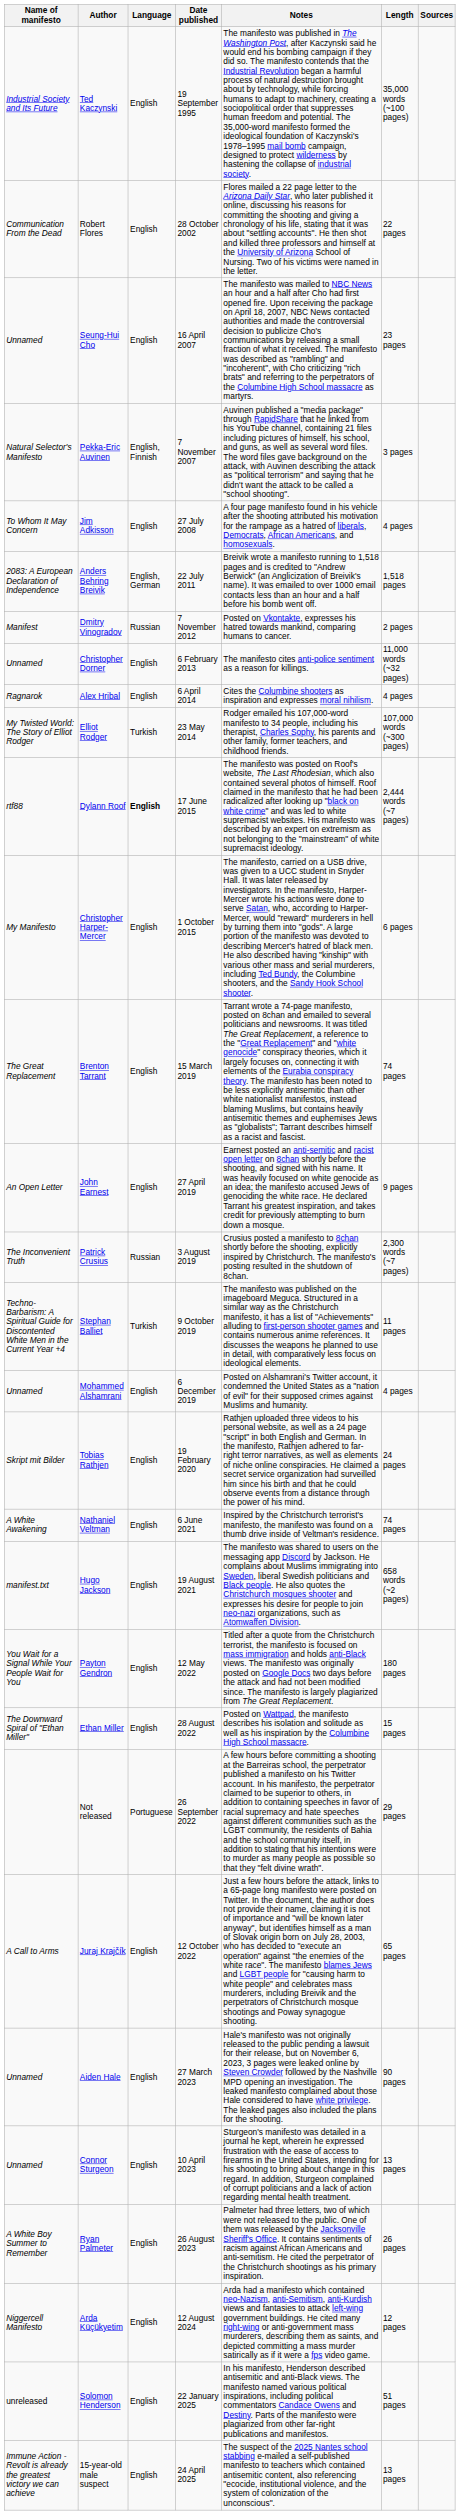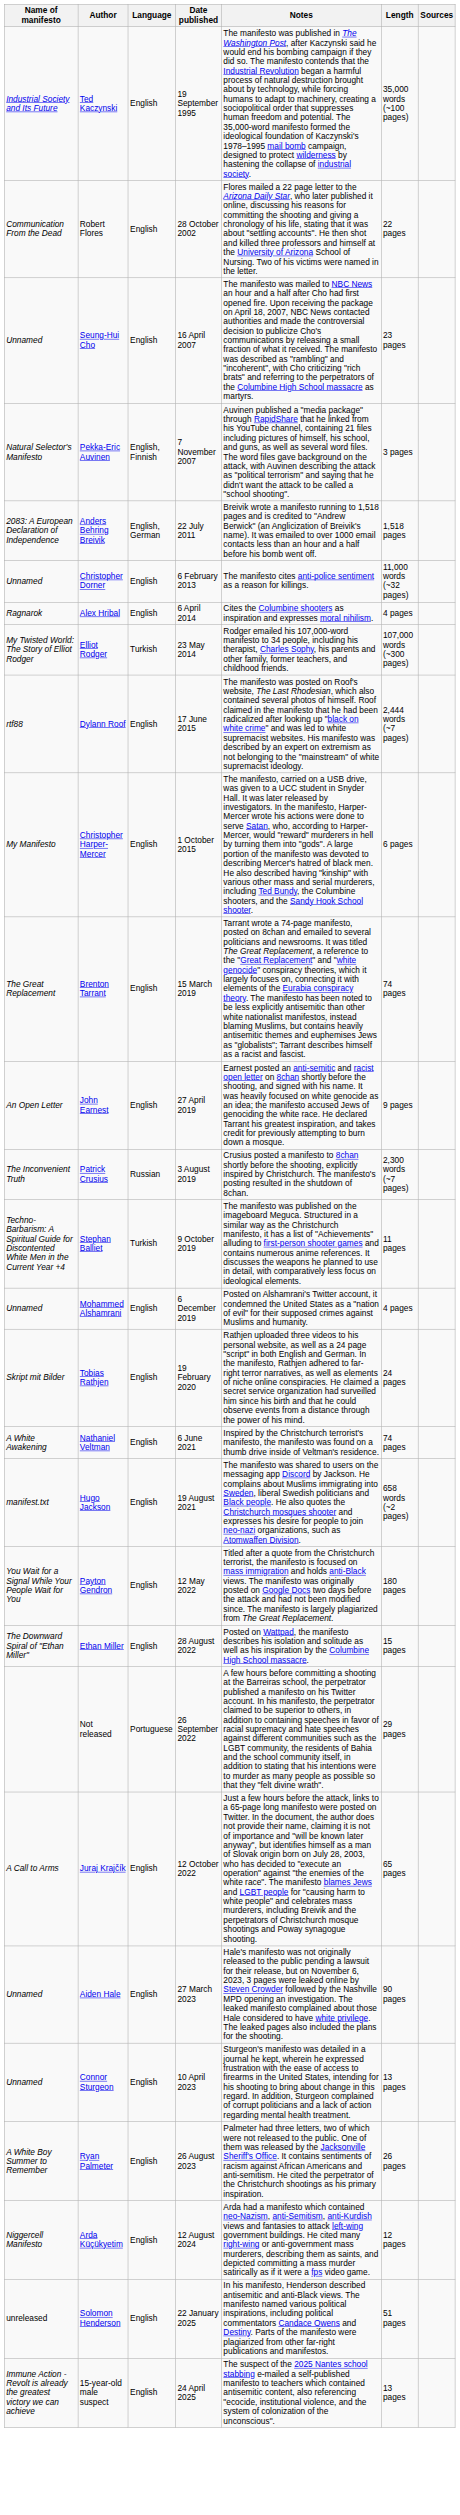- row: To Whom It May Concern | Jim Adkisson | English | 27 July 2008 | A four page manifesto found in his vehicle after the shooting attributed his motivation for the rampage as a hatred of liberals, Democrats, African Americans, and homosexuals. | 4 pages
- row: Manifest | Dmitry Vinogradov | Russian | 7 November 2012 | Posted on Vkontakte, expresses his hatred towards mankind, comparing humans to cancer. | 2 pages
Dylann Roof | Language: bold -> normal
